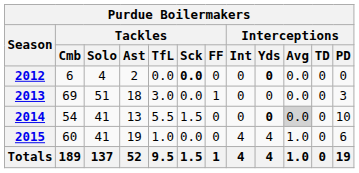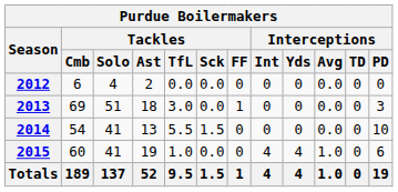2012 | Tackles / Sck: bold -> normal
2012 | Interceptions / Yds: bold -> normal
2014 | Interceptions / Yds: bold -> normal
2014 | Interceptions / Avg: lightgrey background -> no background
